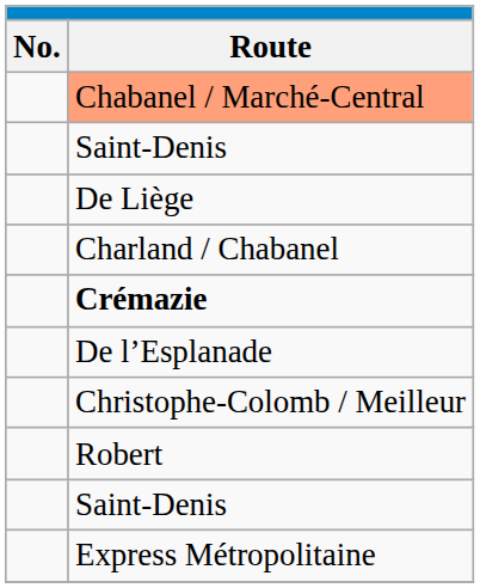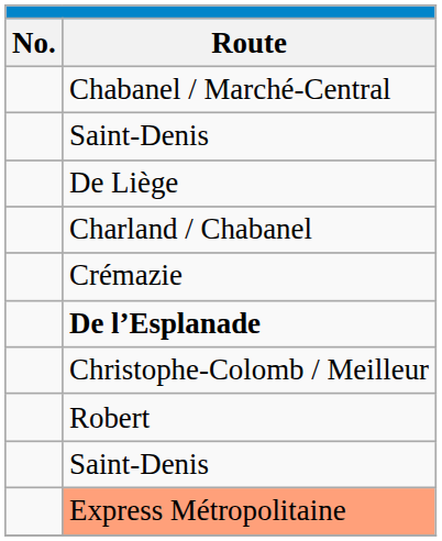Chabanel / Marché-Central | Route: lightsalmon background -> no background
Crémazie | Route: bold -> normal
De l’Esplanade | Route: normal -> bold
Express Métropolitaine | Route: no background -> lightsalmon background
